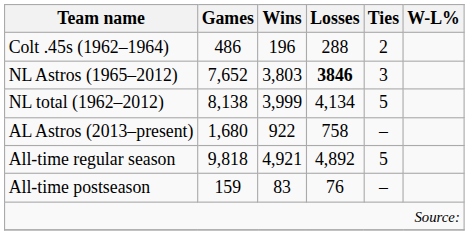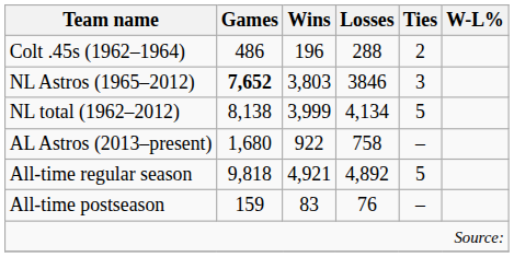NL Astros (1965–2012) | Games: normal -> bold
NL Astros (1965–2012) | Losses: bold -> normal
